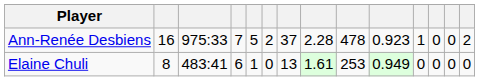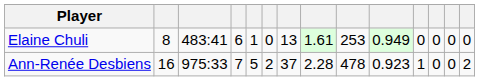rows swapped: Ann-Renée Desbiens <-> Elaine Chuli
